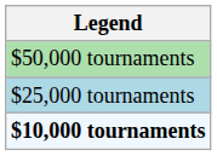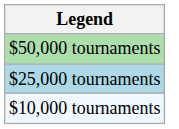row 4 | column 1: bold -> normal
